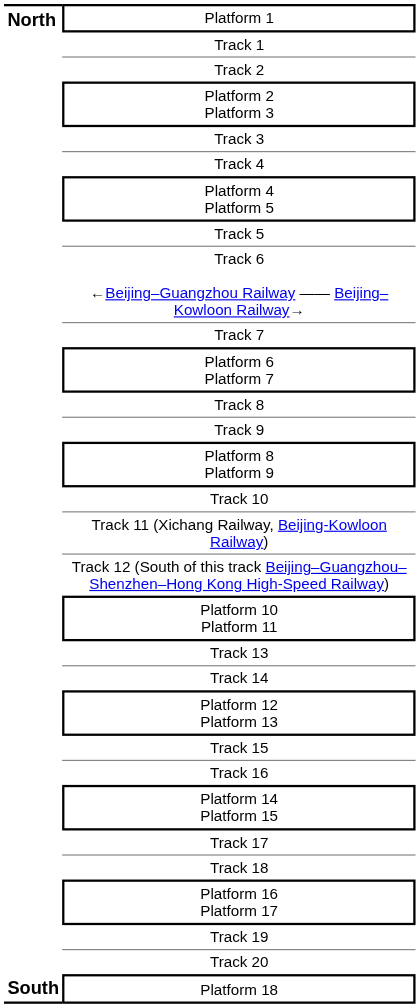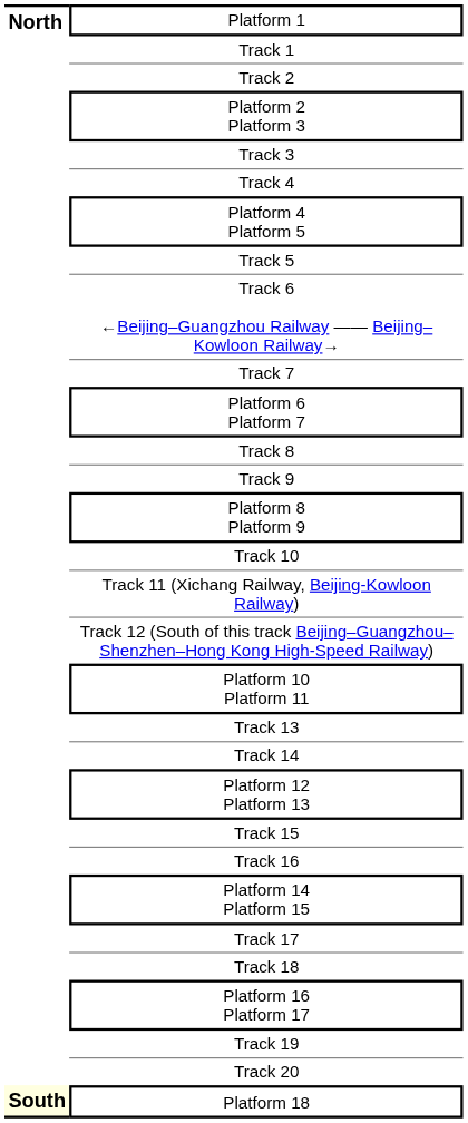Platform 18 | North: no background -> lightyellow background
